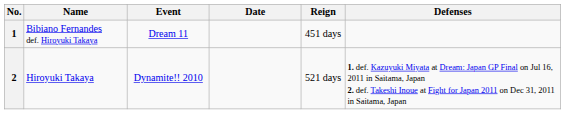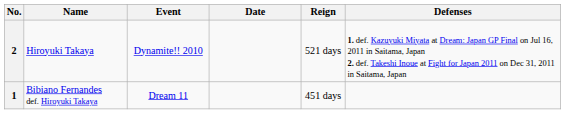rows swapped: 1 <-> 2
